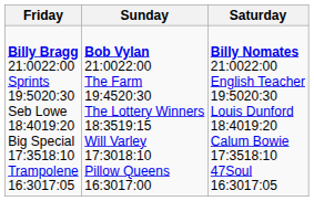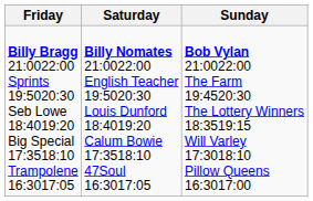columns swapped: Saturday <-> Sunday
